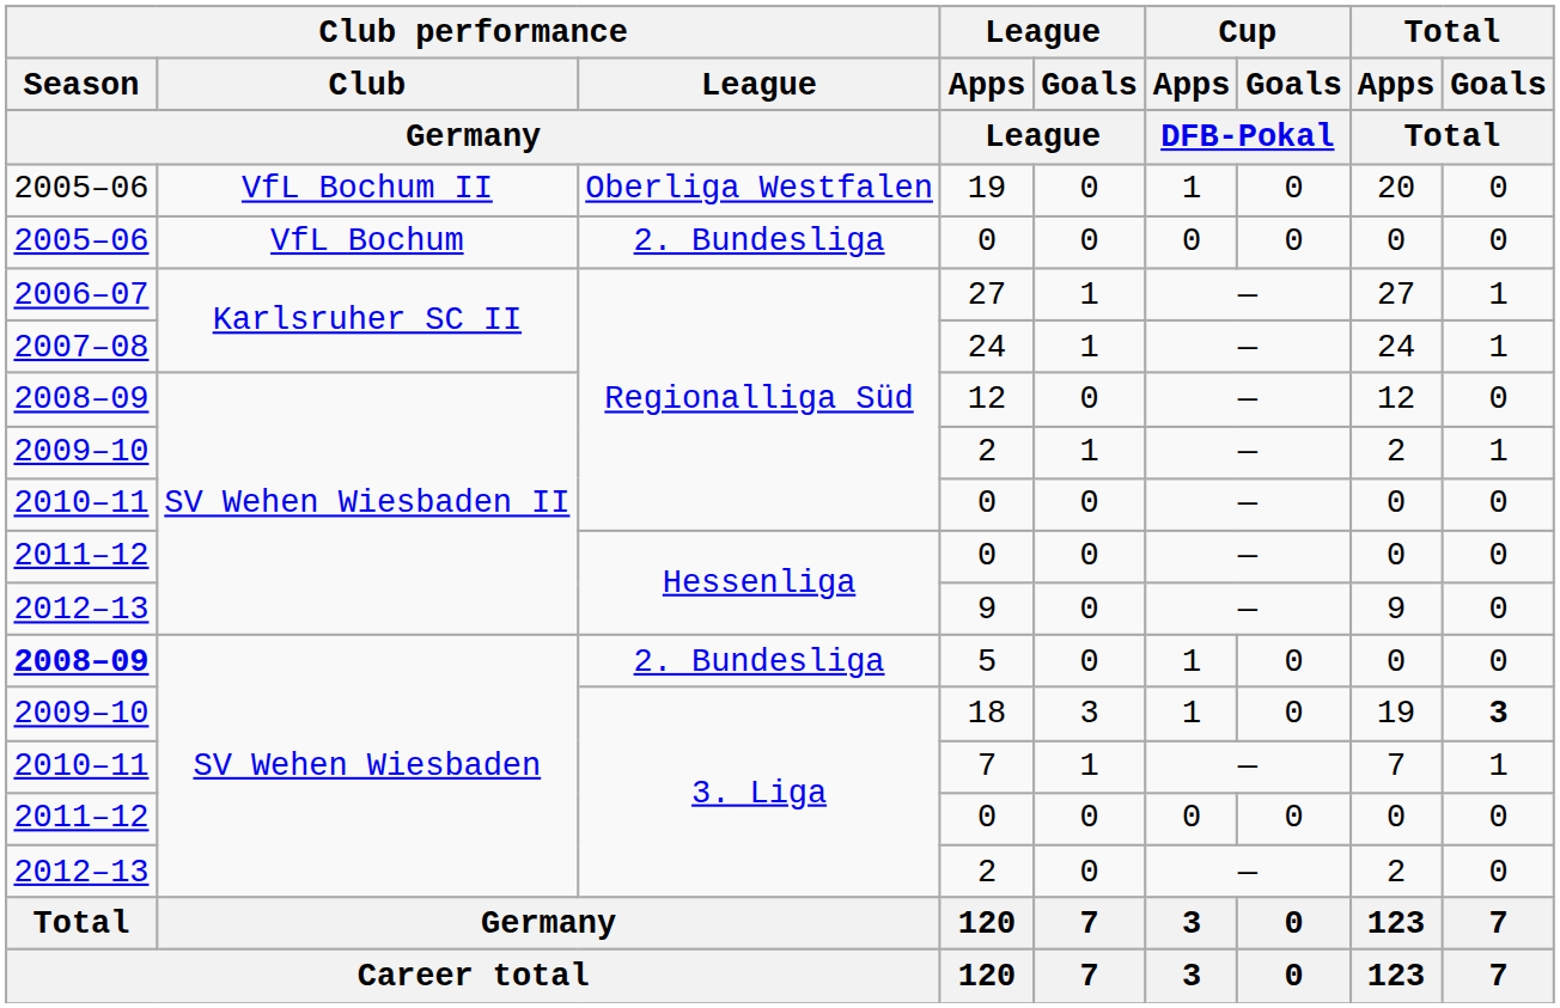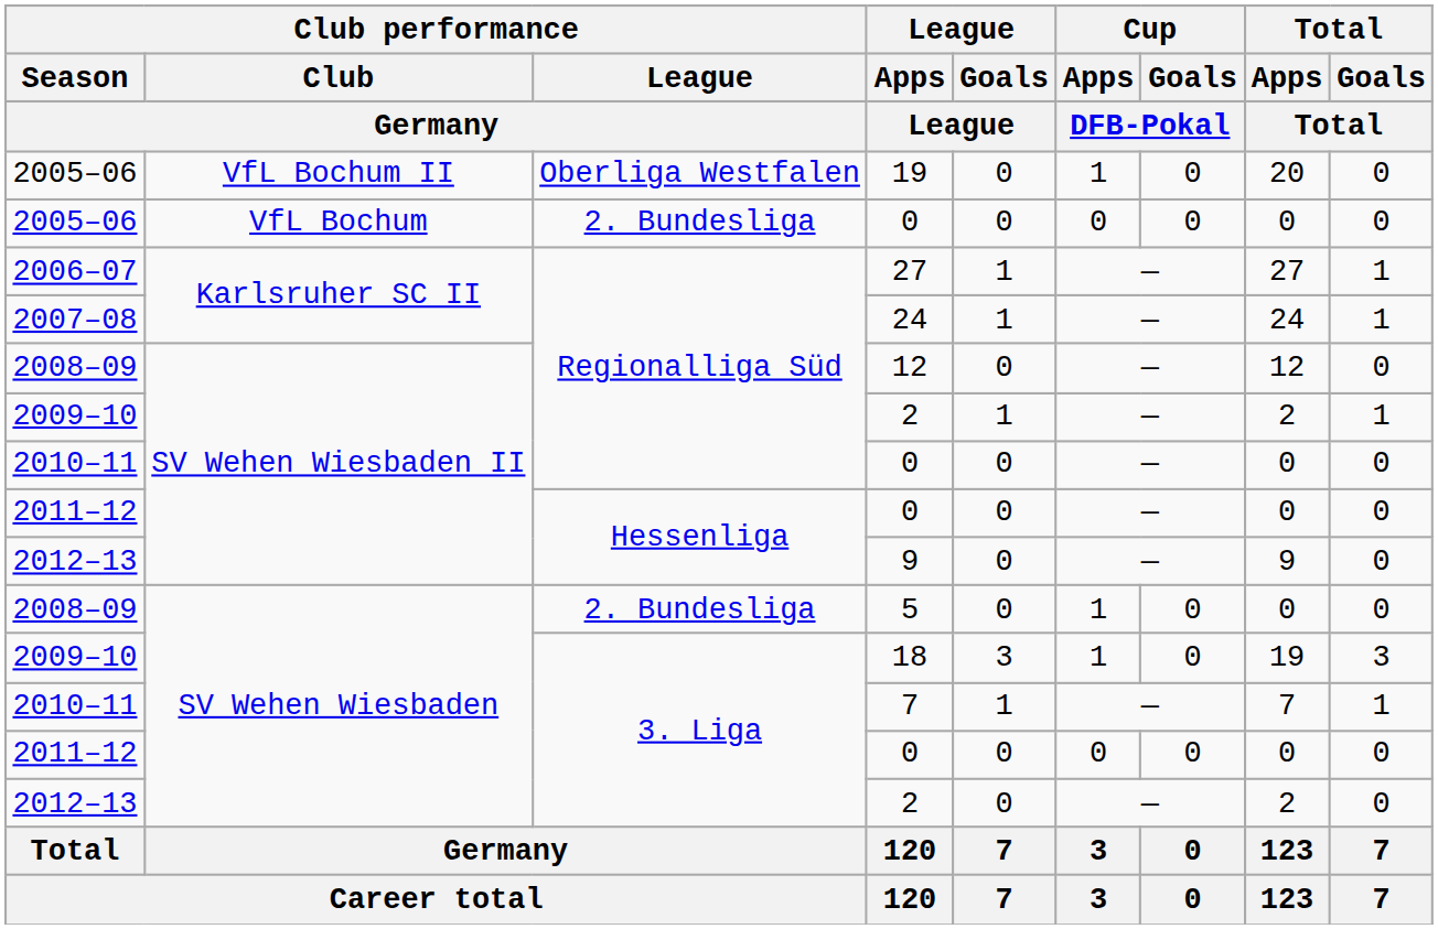5 | Club performance / Season / Germany: bold -> normal
18 | Total / Goals / Total: bold -> normal
